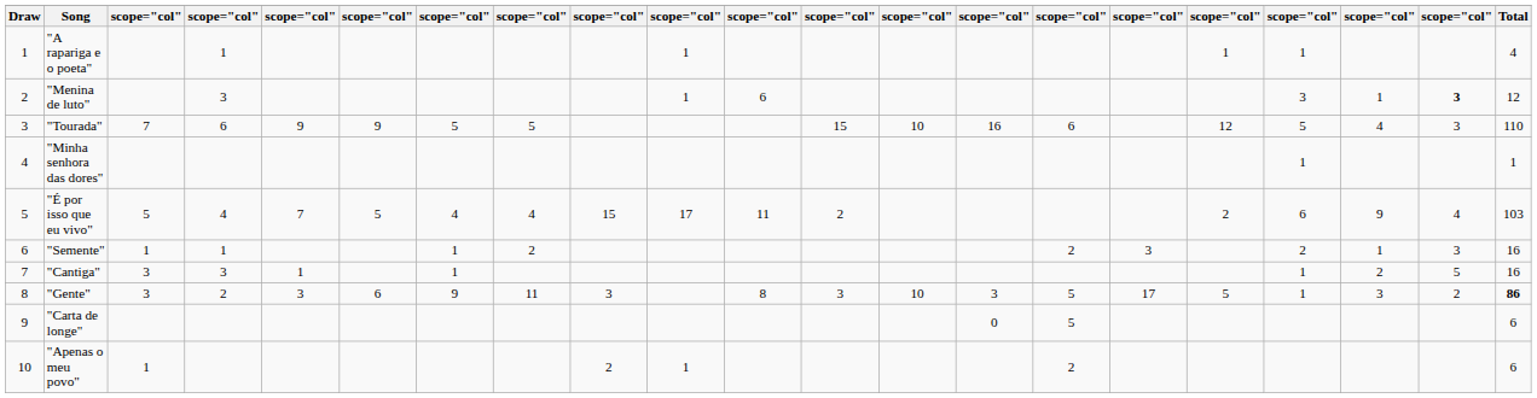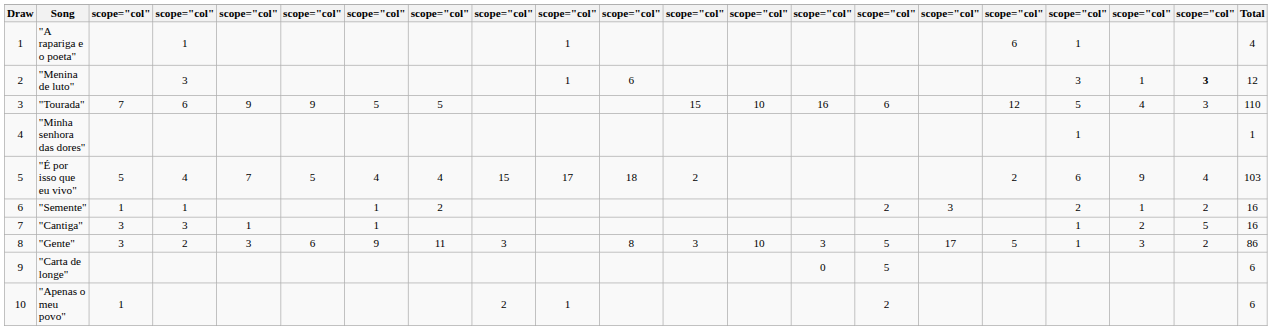"A rapariga e o poeta" | column 17: 1 -> 6
"É por isso que eu vivo" | column 11: 11 -> 18
"Semente" | column 20: 3 -> 2
"Gente" | Total: bold -> normal
